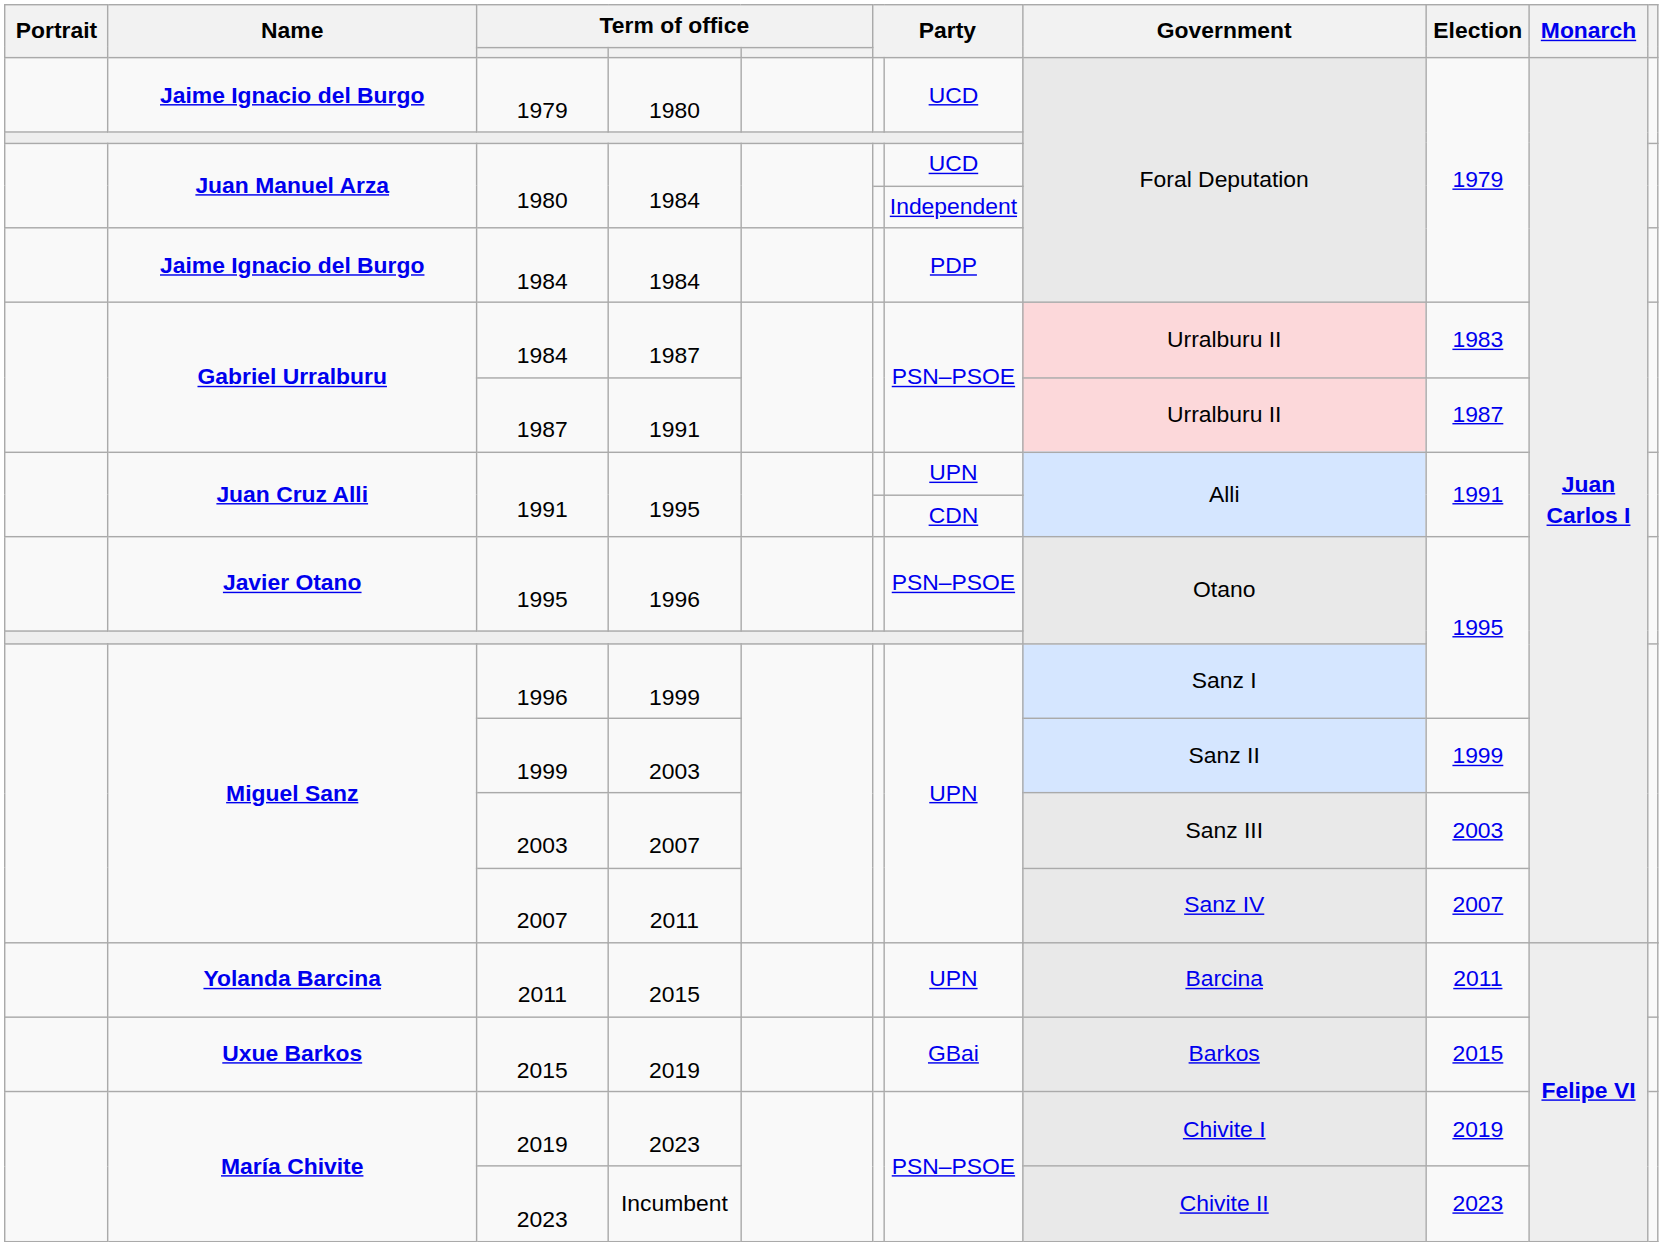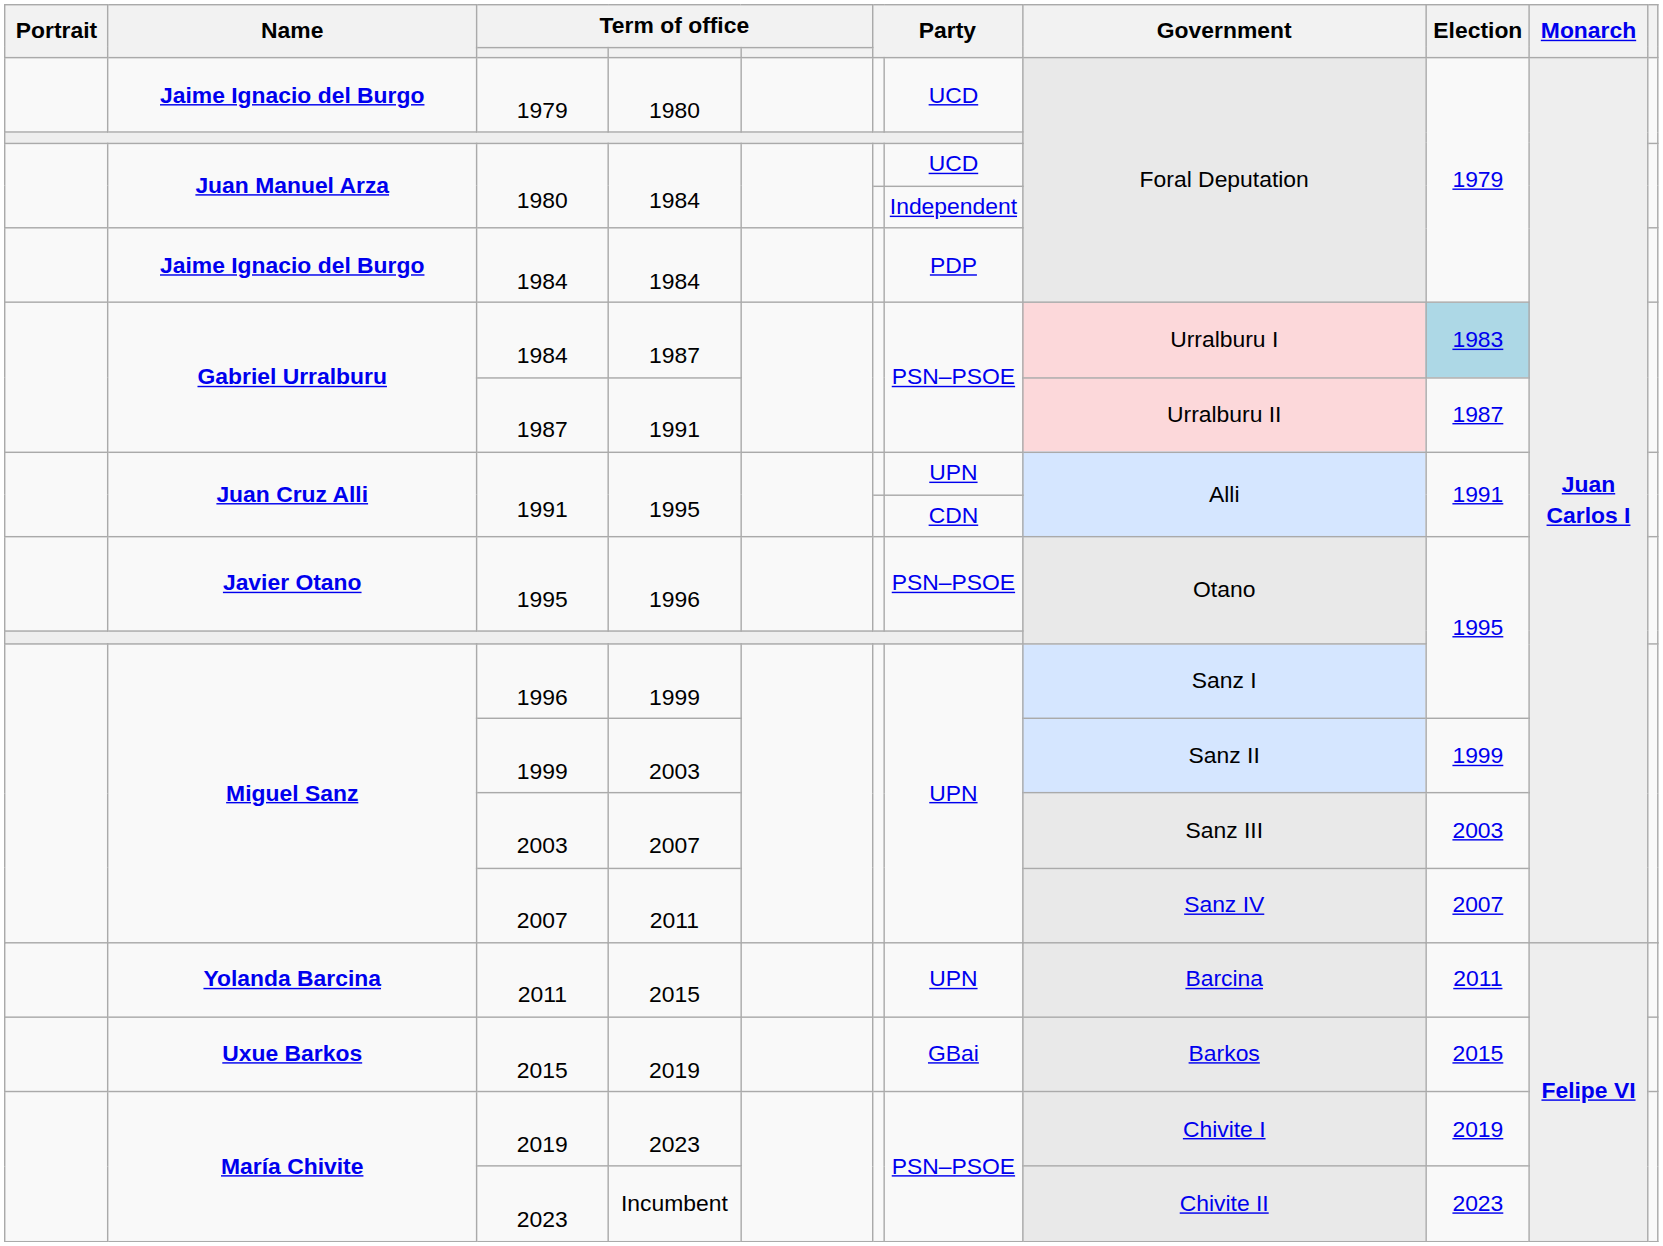1984 / 1987 | Government: Urralburu II -> Urralburu I
1984 / 1987 | Election: no background -> lightblue background
